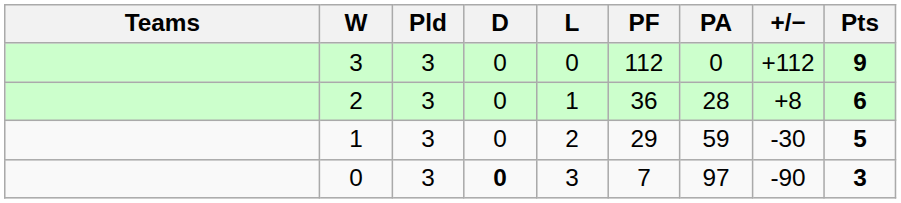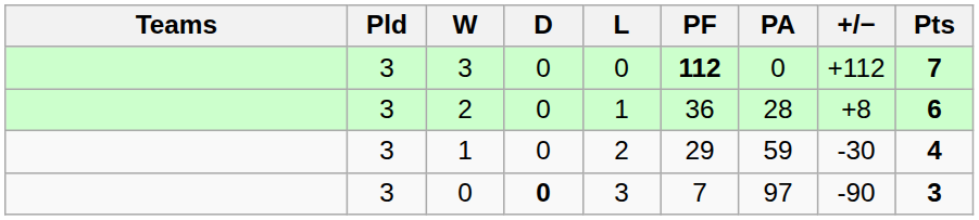columns swapped: Pld <-> W
row 2 | PF: normal -> bold
row 2 | Pts: 9 -> 7
row 4 | Pts: 5 -> 4
